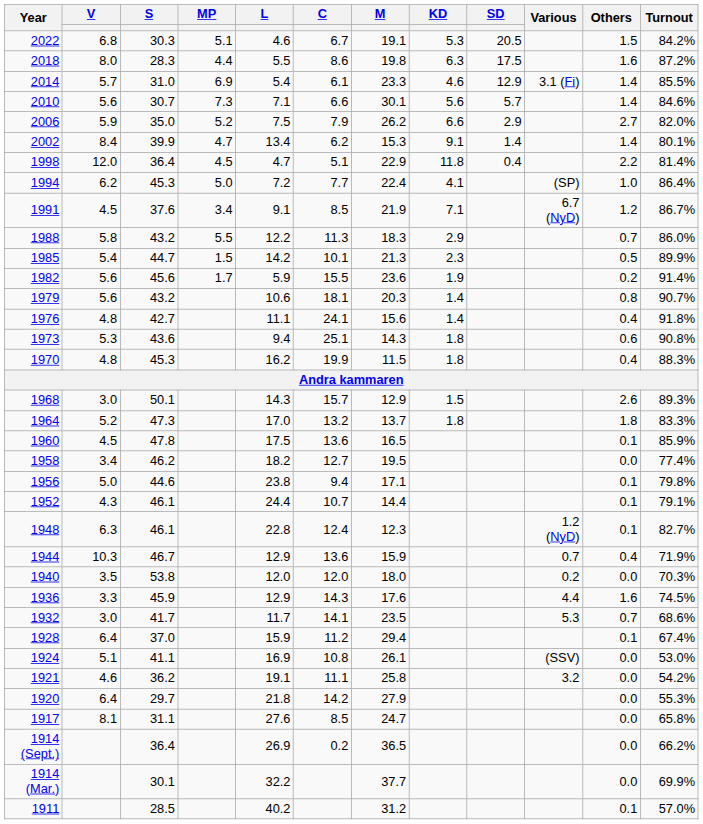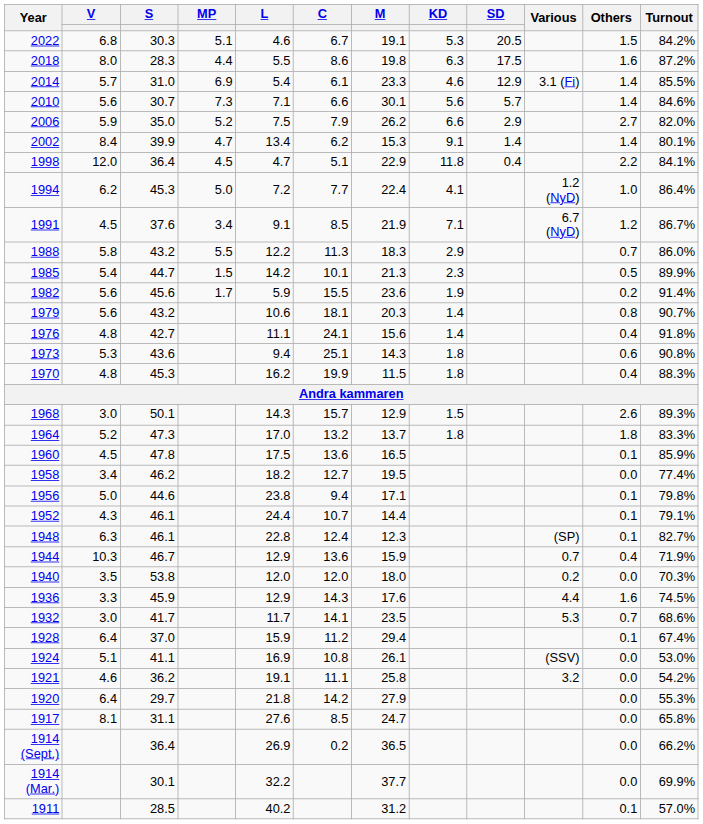1998 | Turnout: 81.4% -> 84.1%
1994 | Various: (SP) -> 1.2 (NyD)
1948 | Various: 1.2 (NyD) -> (SP)
